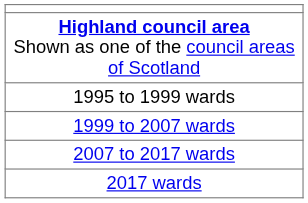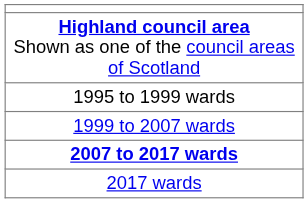row 5 | column 1: normal -> bold
